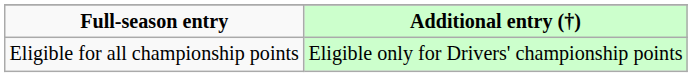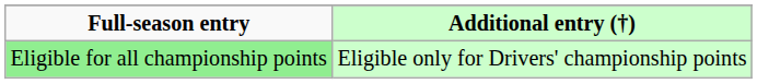row 2 | Full-season entry: no background -> lightgreen background
